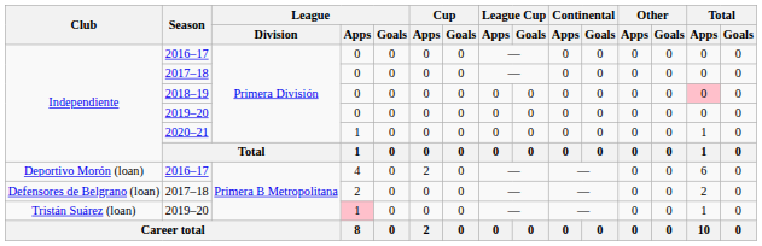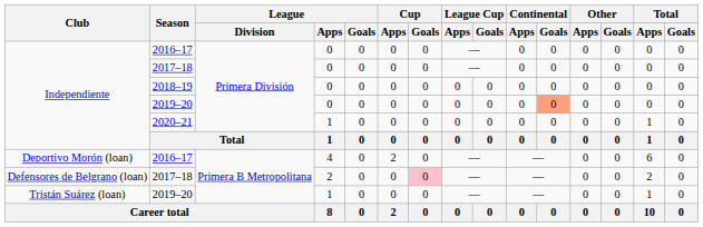2018–19 | Total / Apps: pink background -> no background
Independiente / 2019–20 | Continental / Goals: no background -> lightsalmon background
Defensores de Belgrano (loan) / 2017–18 | Cup / Goals: no background -> pink background
Tristán Suárez (loan) / 2019–20 | League / Apps: pink background -> no background
